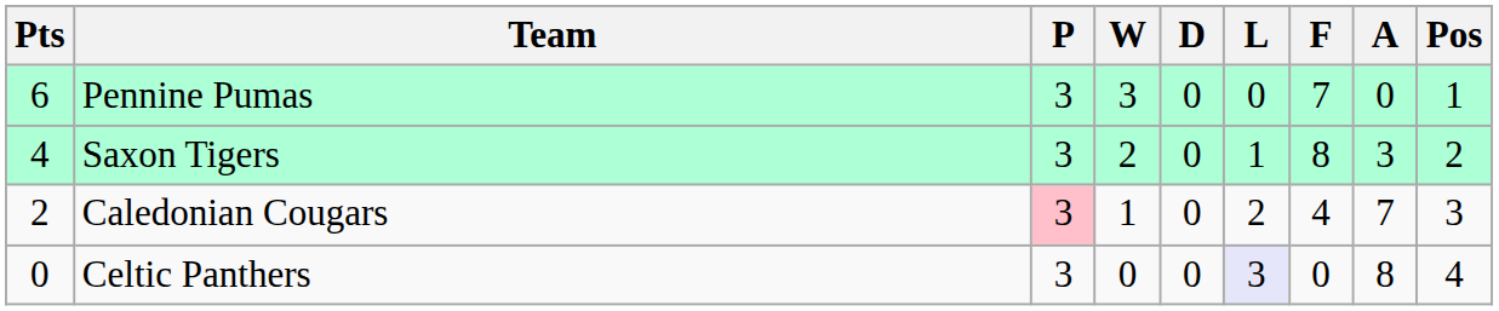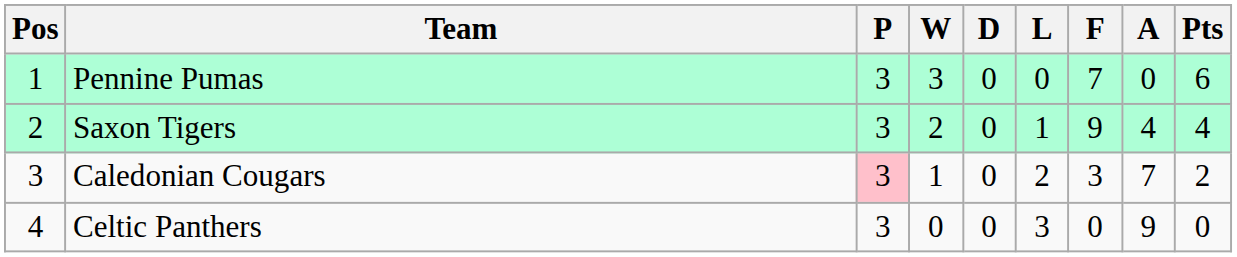columns swapped: Pos <-> Pts
Saxon Tigers | F: 8 -> 9
Saxon Tigers | A: 3 -> 4
Caledonian Cougars | F: 4 -> 3
Celtic Panthers | L: lavender background -> no background
Celtic Panthers | A: 8 -> 9
